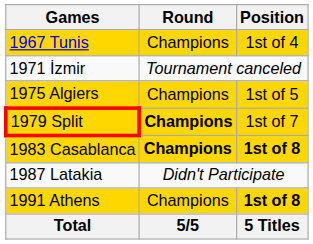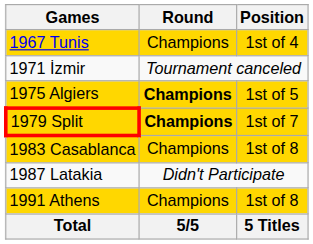1975 Algiers | Round: normal -> bold
1983 Casablanca | Round: bold -> normal
1983 Casablanca | Position: bold -> normal
1991 Athens | Position: bold -> normal
